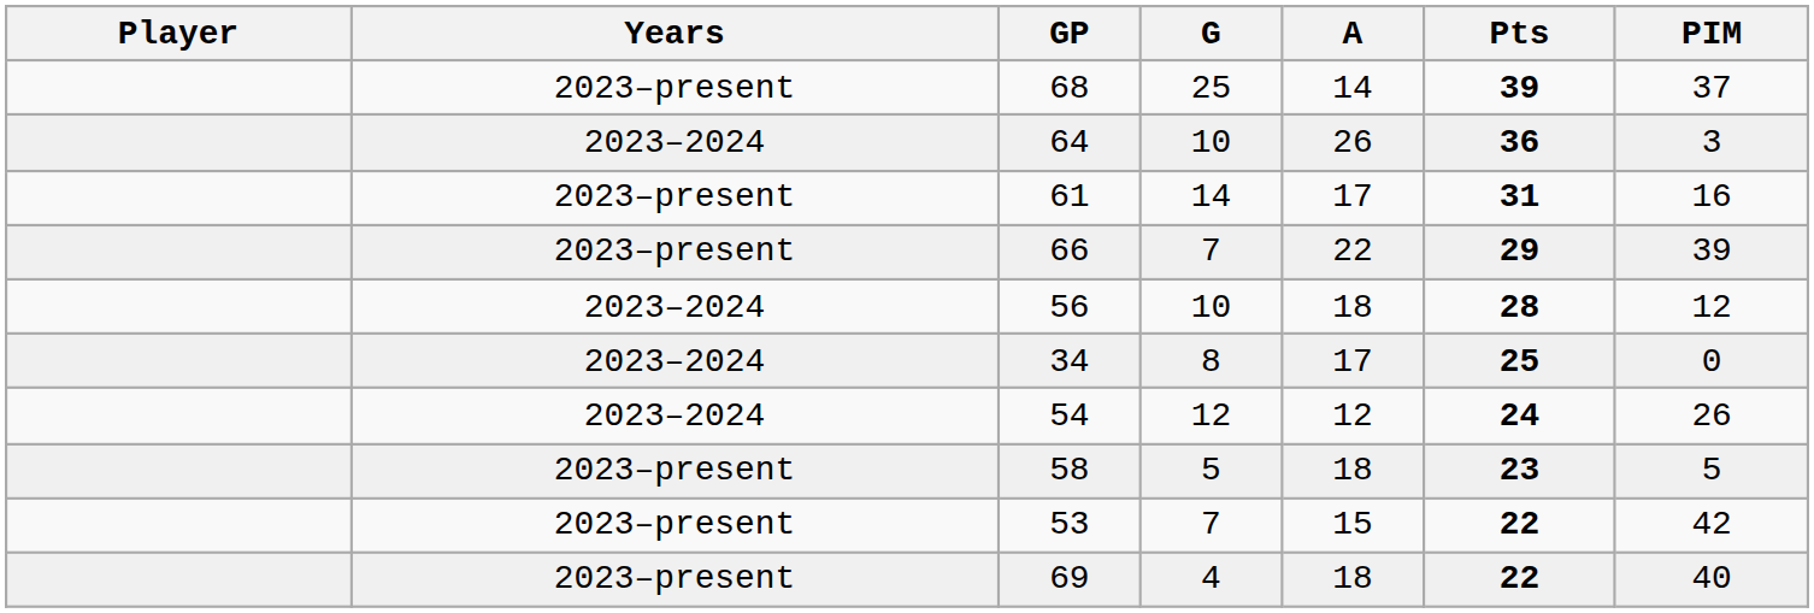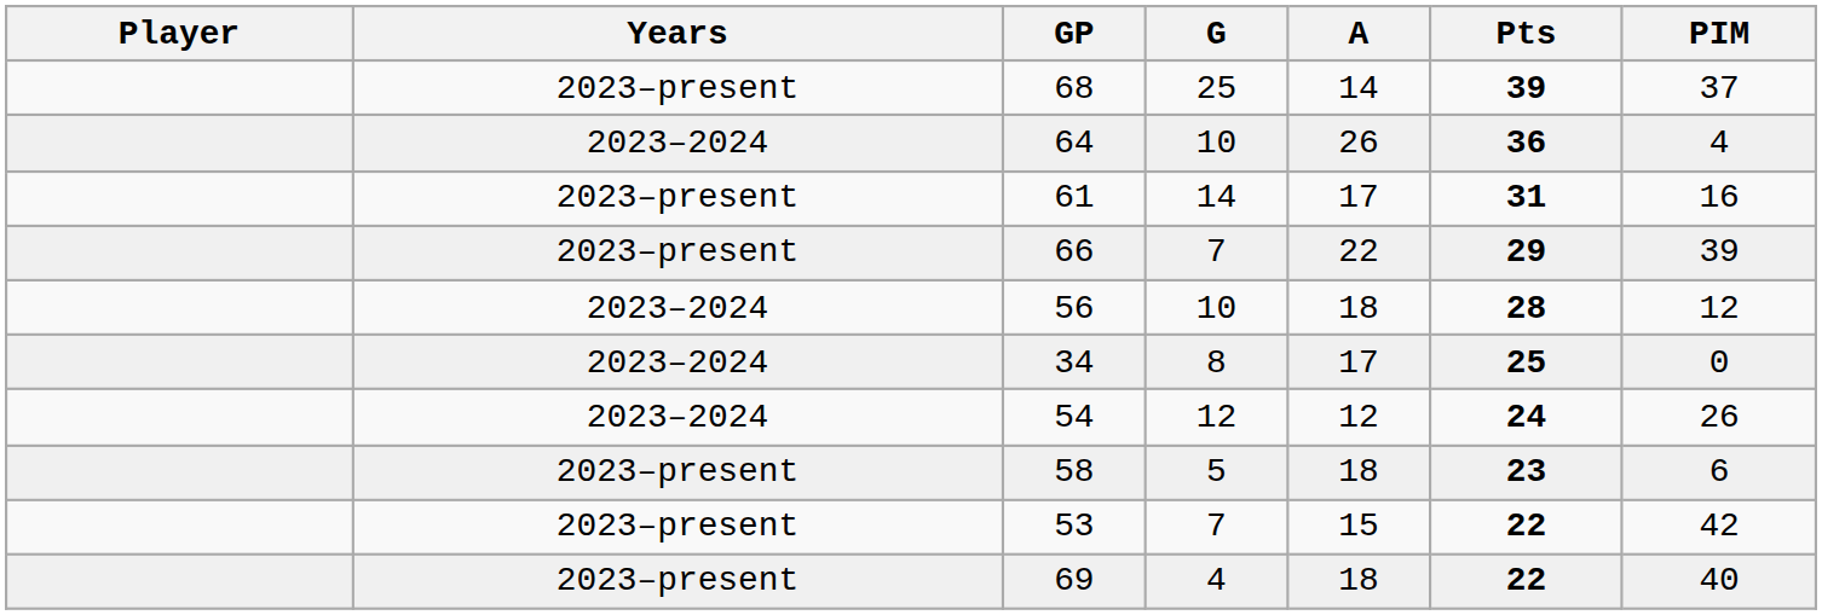64 | PIM: 3 -> 4
58 | PIM: 5 -> 6
